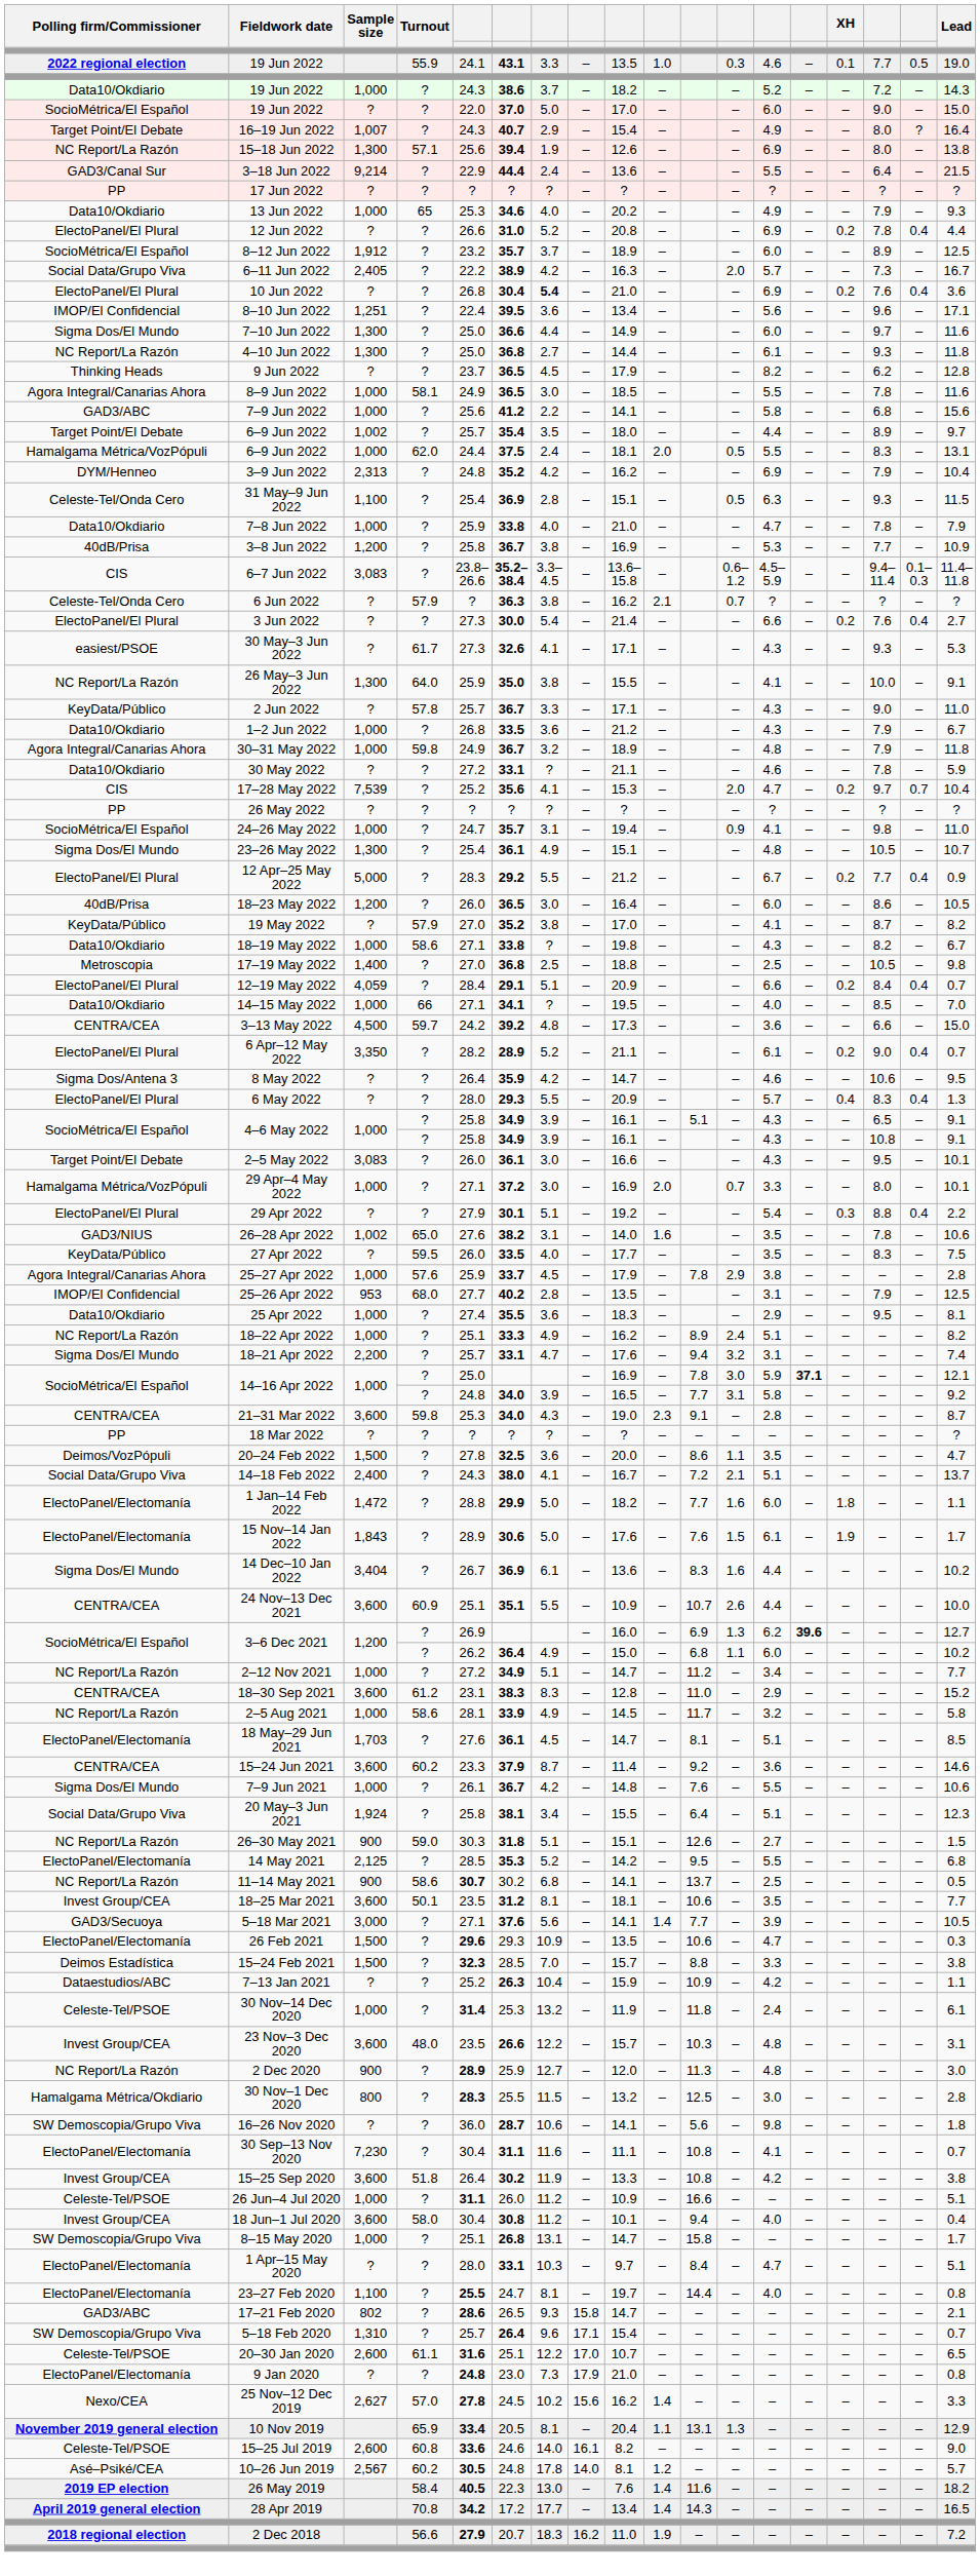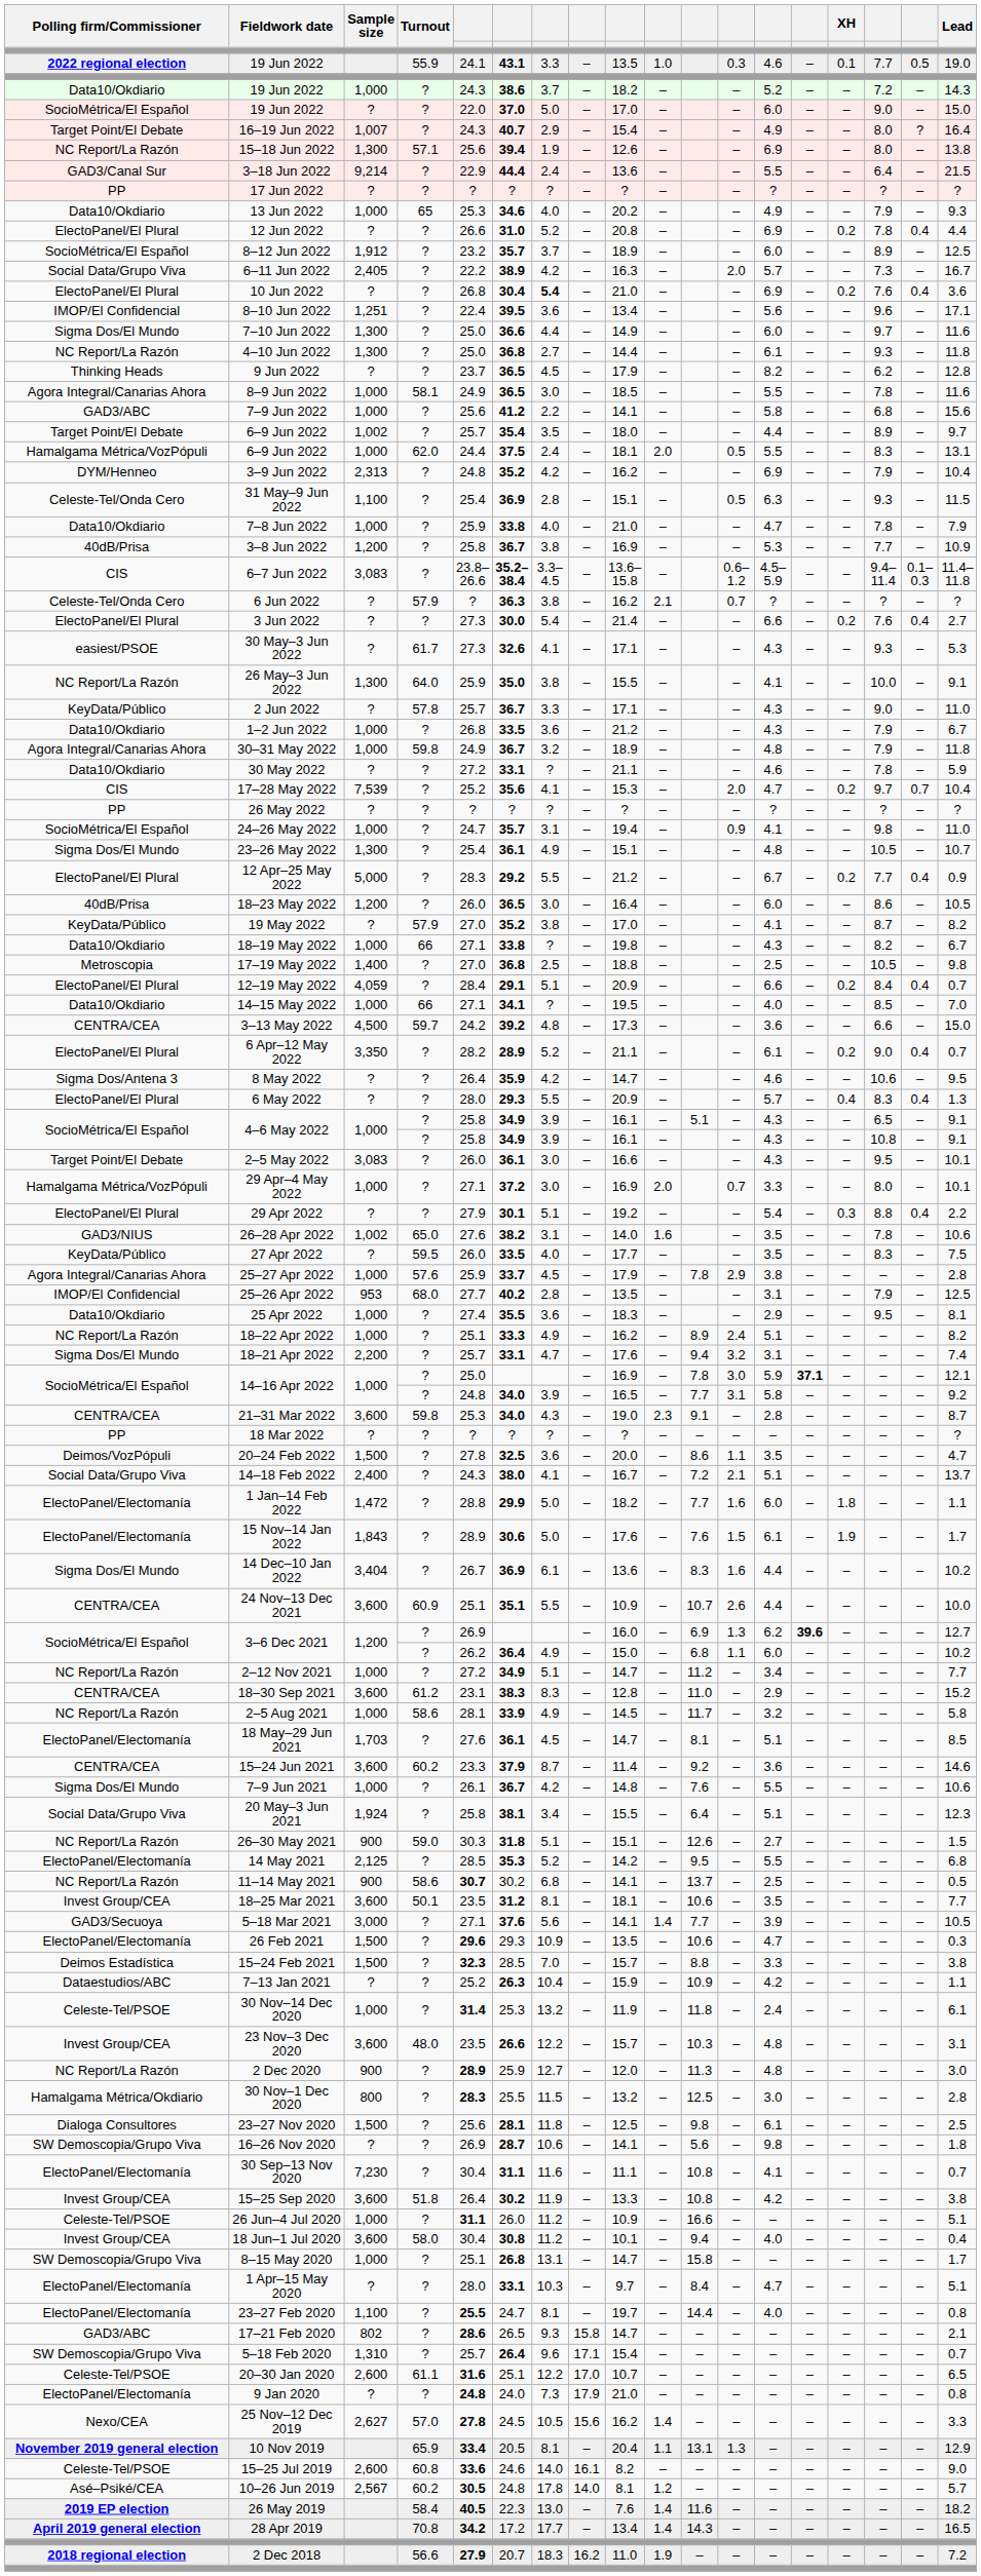18–19 May 2022 | Turnout: 58.6 -> 66
+ row: Dialoga Consultores | 23–27 Nov 2020 | 1,500 | ? | 25.6 | 28.1 | 11.8 | – | 12.5 | – | 9.8 | – | 6.1 | – | – | – | – | 2.5
16–26 Nov 2020 | column 5: 36.0 -> 26.9
9 Jan 2020 | column 6: 23.0 -> 24.0
25 Nov–12 Dec 2019 | column 7: 10.2 -> 10.5
